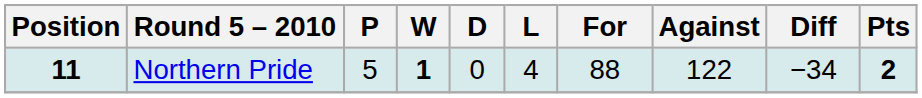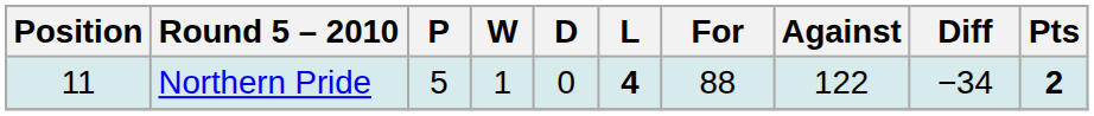Northern Pride | Position: bold -> normal
Northern Pride | W: bold -> normal
Northern Pride | L: normal -> bold
